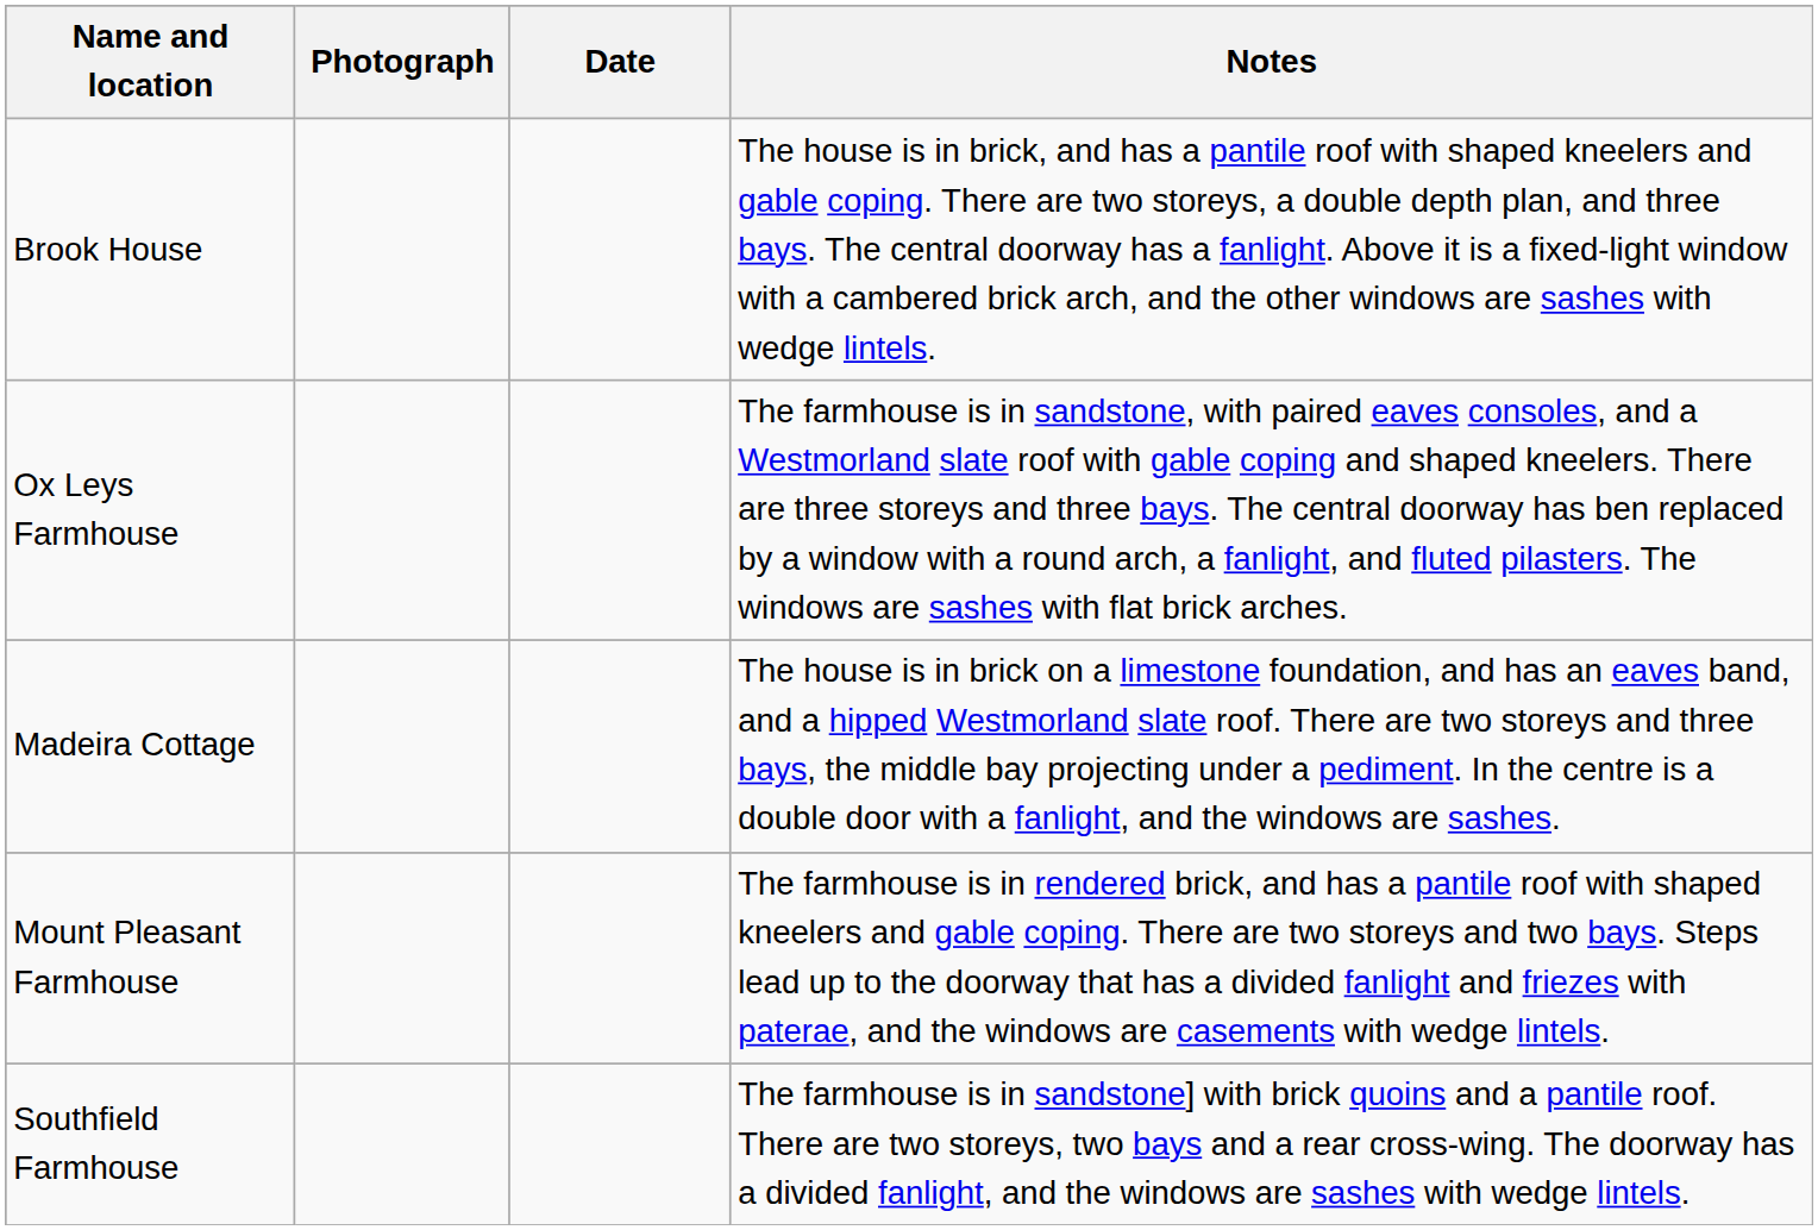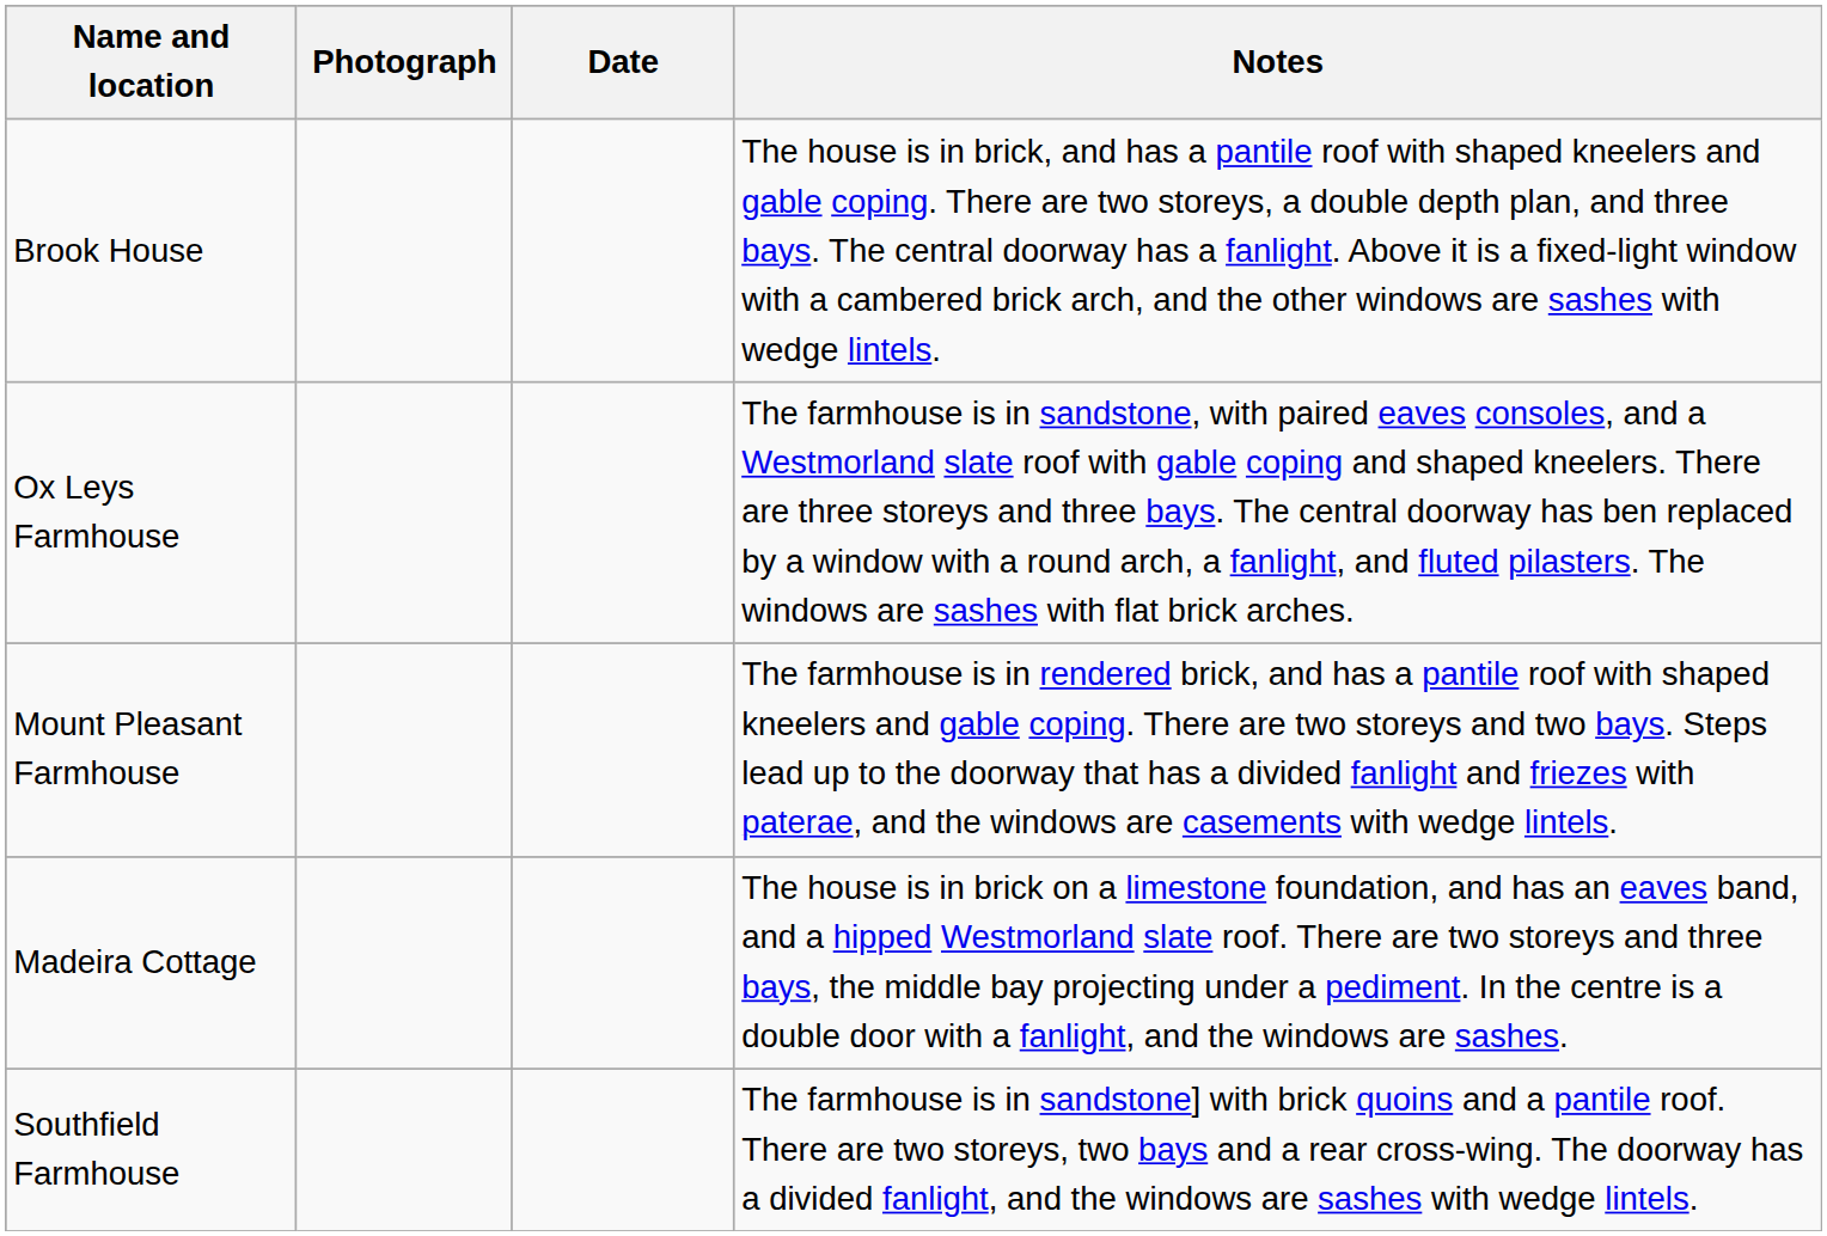rows swapped: Madeira Cottage <-> Mount Pleasant Farmhouse
